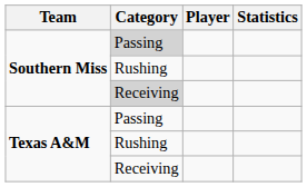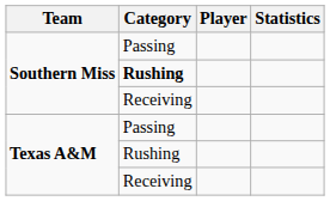Southern Miss / Passing | Category: lightgrey background -> no background
Southern Miss / Rushing | Category: normal -> bold
Southern Miss / Receiving | Category: lightgrey background -> no background
